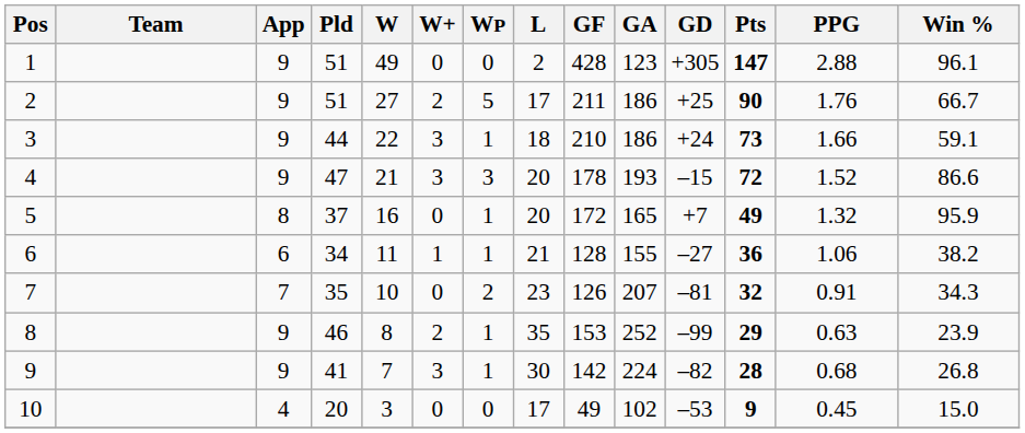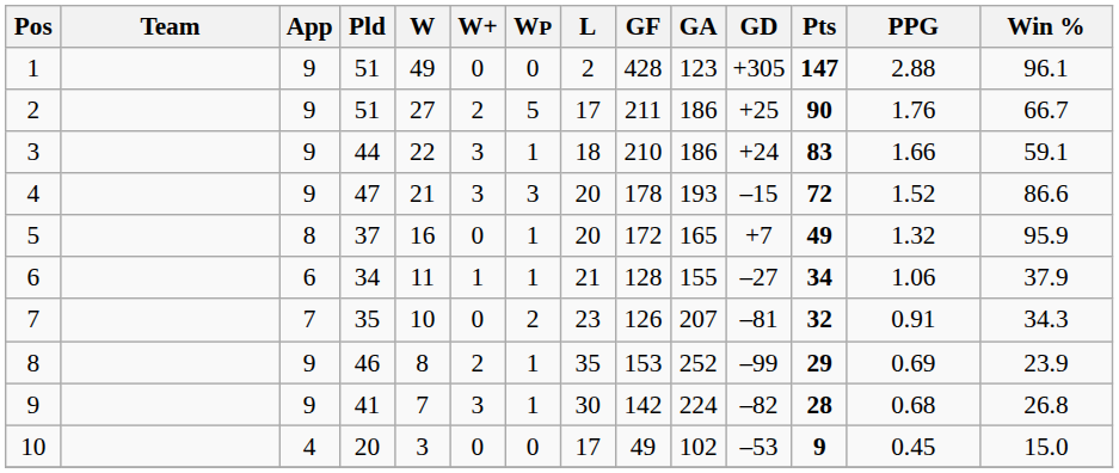row 4 | Pts: 73 -> 83
row 7 | Pts: 36 -> 34
row 7 | Win %: 38.2 -> 37.9
row 9 | PPG: 0.63 -> 0.69
